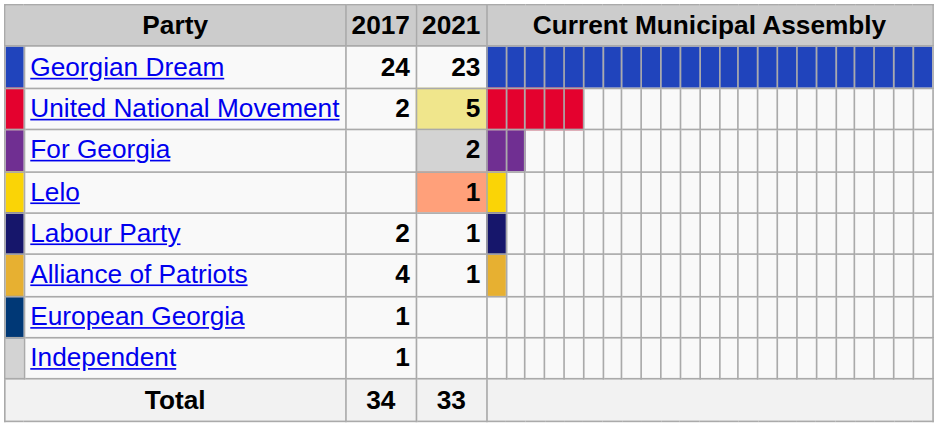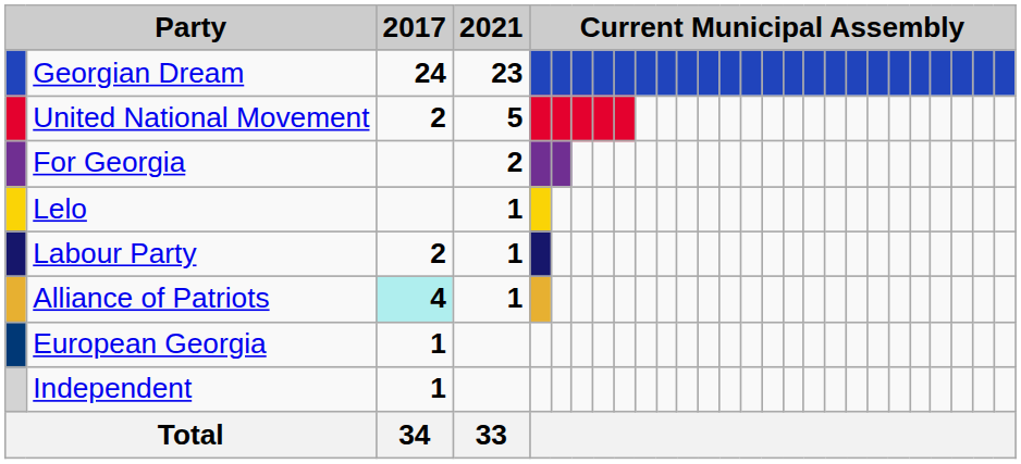United National Movement | 2021: khaki background -> no background
For Georgia | 2021: lightgrey background -> no background
Lelo | 2021: lightsalmon background -> no background
Alliance of Patriots | 2017: no background -> paleturquoise background
